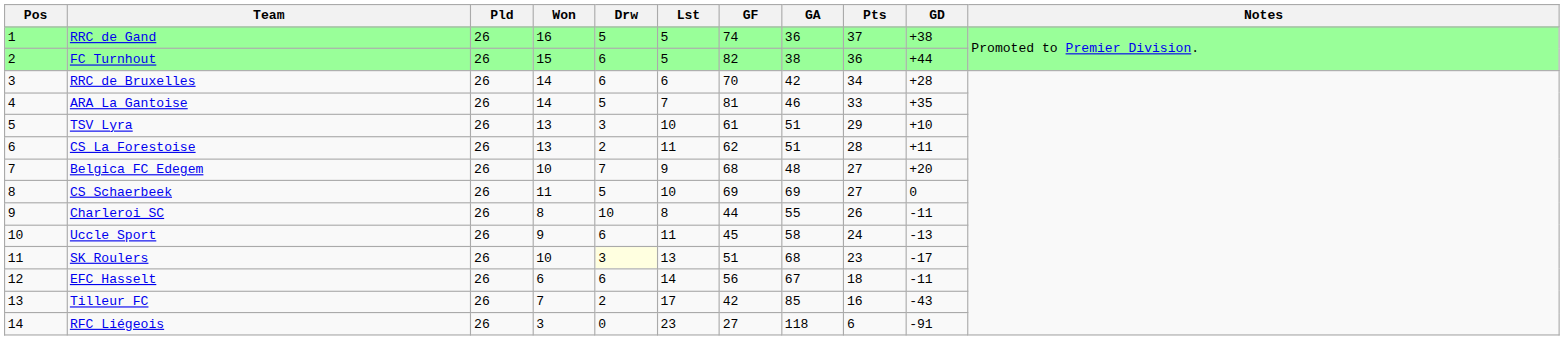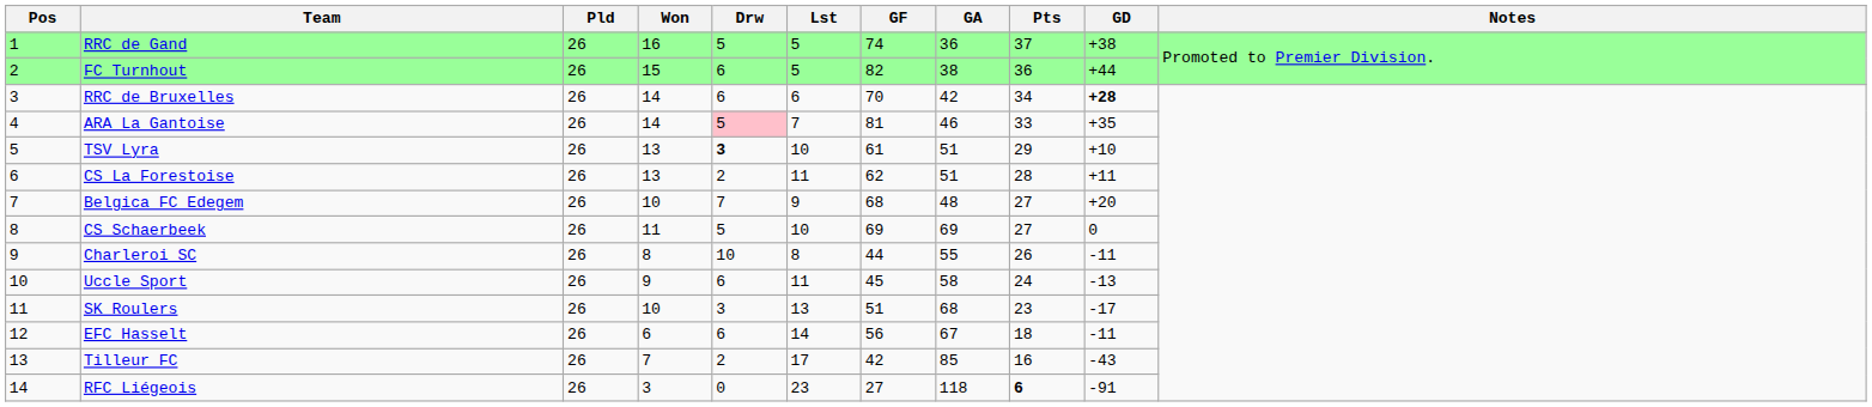RRC de Bruxelles | GD: normal -> bold
ARA La Gantoise | Drw: no background -> pink background
TSV Lyra | Drw: normal -> bold
SK Roulers | Drw: lightyellow background -> no background
RFC Liégeois | Pts: normal -> bold
